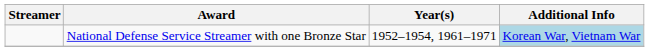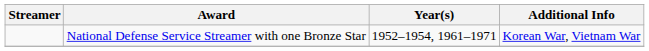National Defense Service Streamer with one Bronze Star | Additional Info: lightblue background -> no background
